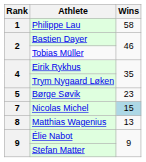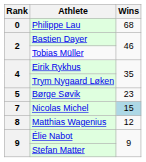Philippe Lau | Rank: 1 -> 0
Philippe Lau | Wins: 58 -> 68
Matthias Wagenius | Wins: 13 -> 12
